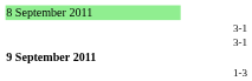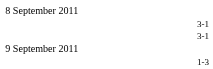8 September 2011 | column 1: lightgreen background -> no background
9 September 2011 | column 1: bold -> normal
